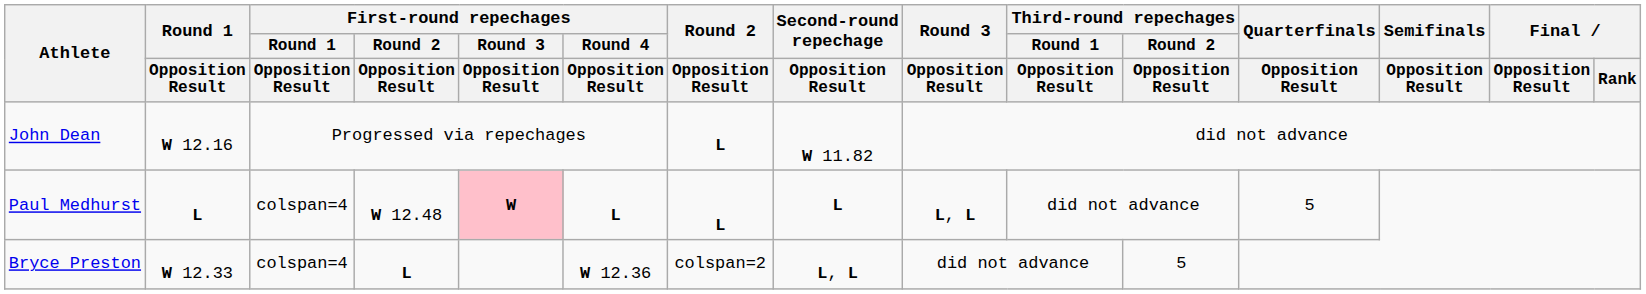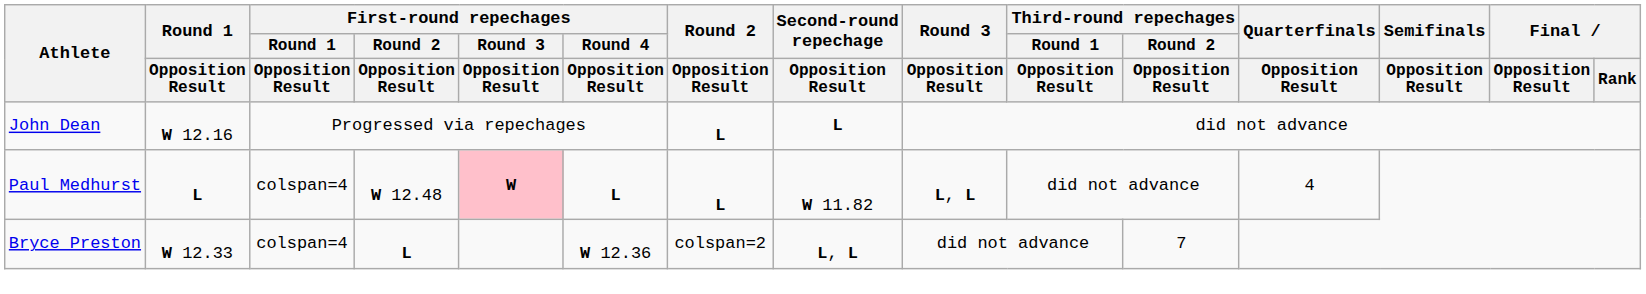John Dean | Second-round repechage / Opposition Result: W 11.82 -> L
Paul Medhurst | Second-round repechage / Opposition Result: L -> W 11.82
Paul Medhurst | Quarterfinals / Opposition Result: 5 -> 4
Bryce Preston | Third-round repechages / Round 2 / Opposition Result: 5 -> 7
